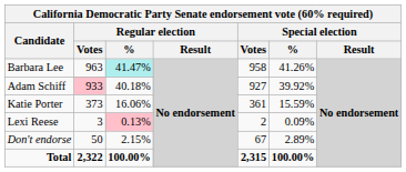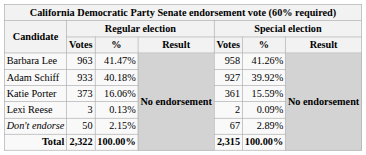Barbara Lee | column 3: paleturquoise background -> no background
Adam Schiff | column 2: pink background -> no background
Lexi Reese | column 3: pink background -> no background
